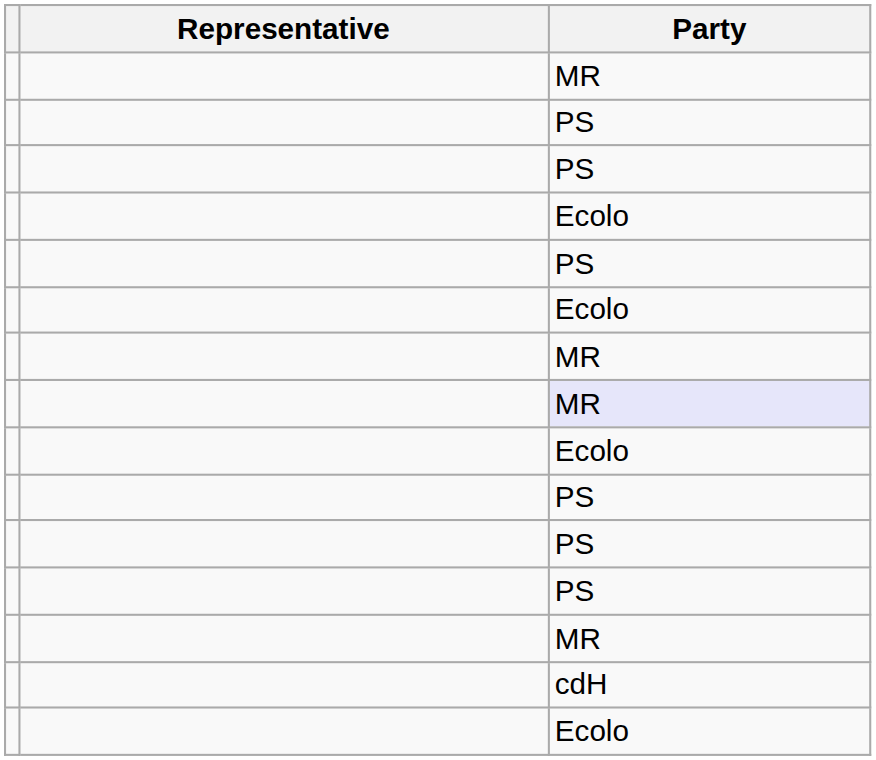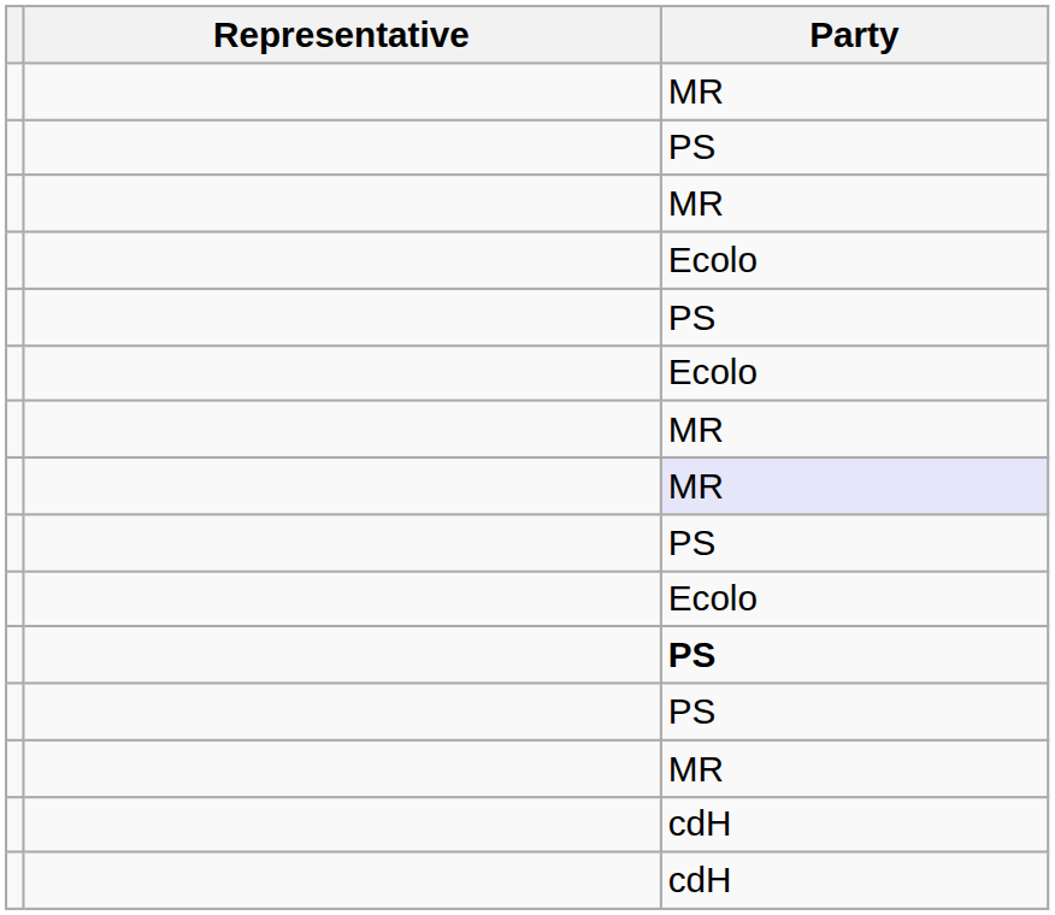row 4 | Party: PS -> MR
row 10 | Party: Ecolo -> PS
row 11 | Party: PS -> Ecolo
row 12 | Party: normal -> bold
row 16 | Party: Ecolo -> cdH
